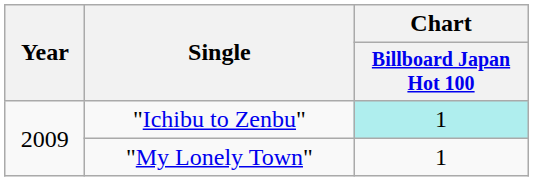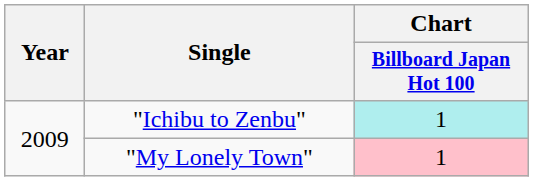"My Lonely Town" | Chart / Billboard Japan Hot 100: no background -> pink background
